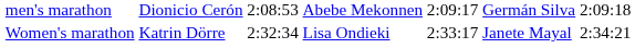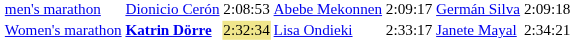Women's marathon | column 2: normal -> bold
Women's marathon | column 3: no background -> khaki background
